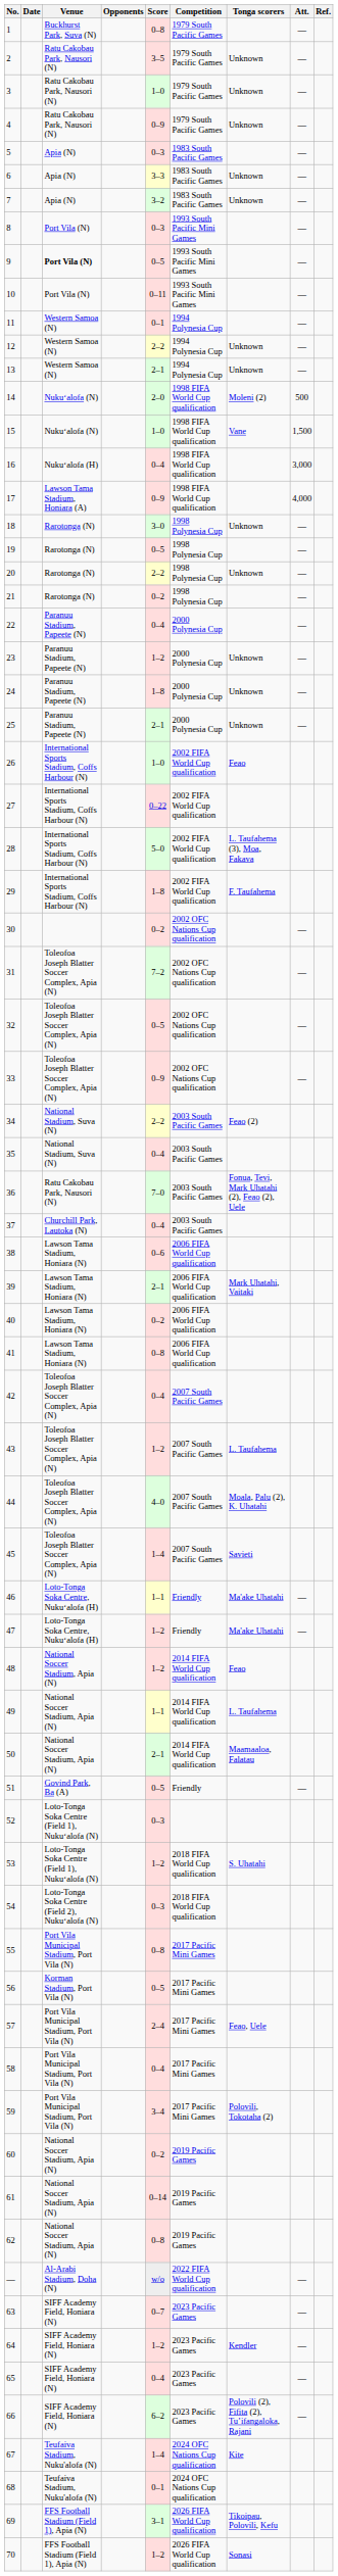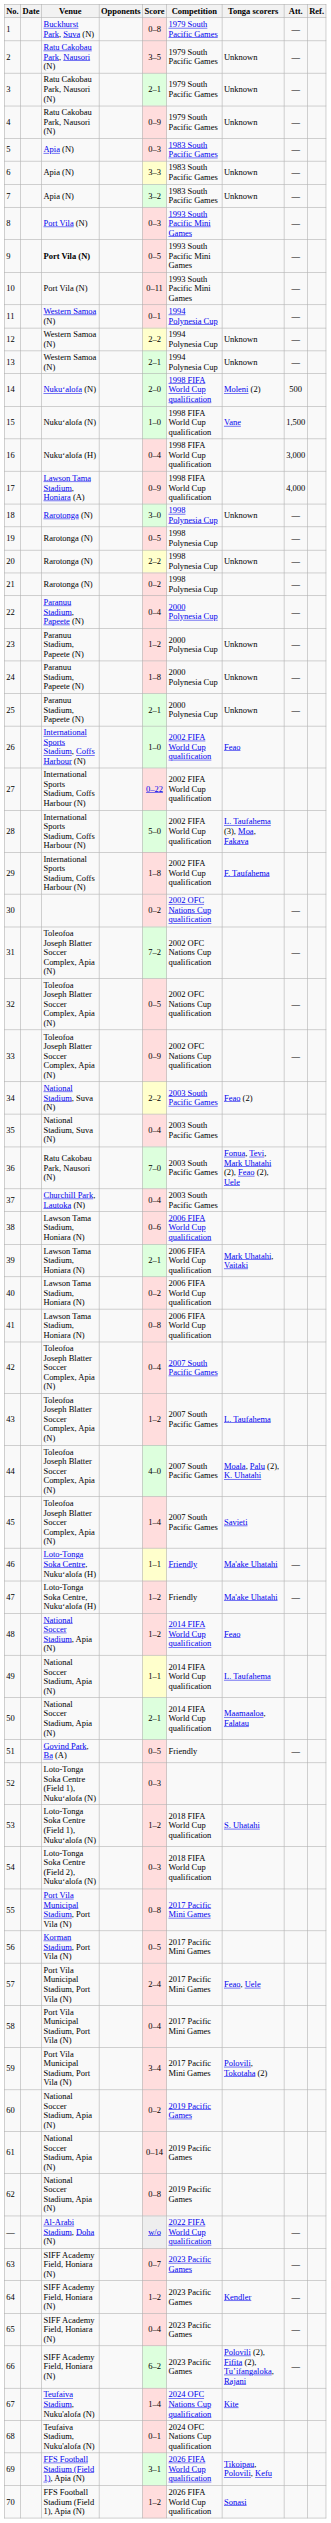3 | Score: 1–0 -> 2–1
